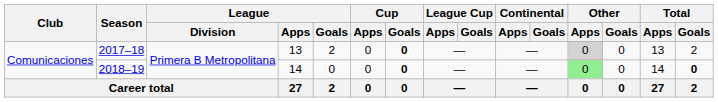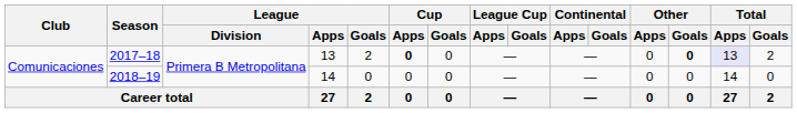2017–18 | Cup / Apps: normal -> bold
2017–18 | Cup / Goals: bold -> normal
2017–18 | Other / Apps: lightgrey background -> no background
2017–18 | Other / Goals: normal -> bold
2017–18 | Total / Apps: no background -> lavender background
2018–19 | Cup / Goals: bold -> normal
2018–19 | Other / Apps: lightgreen background -> no background
2018–19 | Total / Goals: bold -> normal
